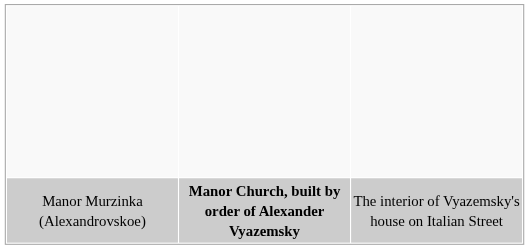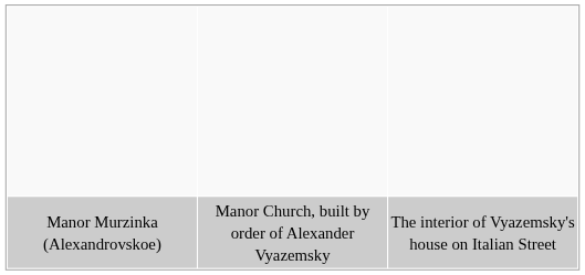Manor Murzinka (Alexandrovskoe) | column 2: bold -> normal
